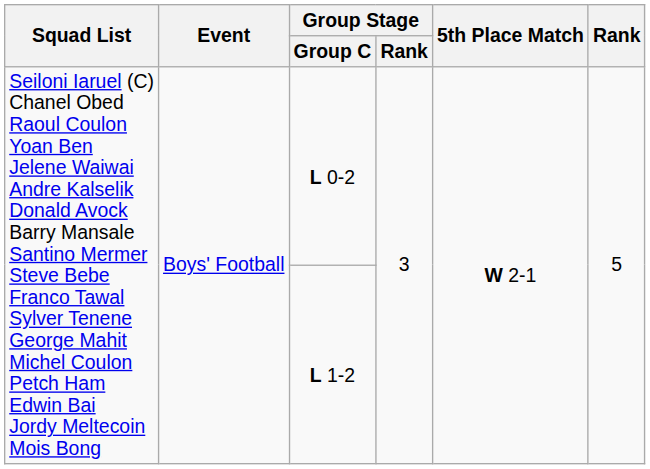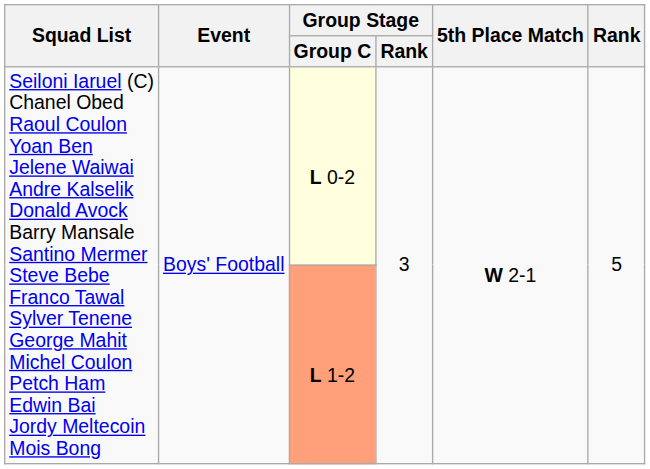L 0-2 | Group Stage / Group C: no background -> lightyellow background
L 1-2 | Group Stage / Group C: no background -> lightsalmon background
